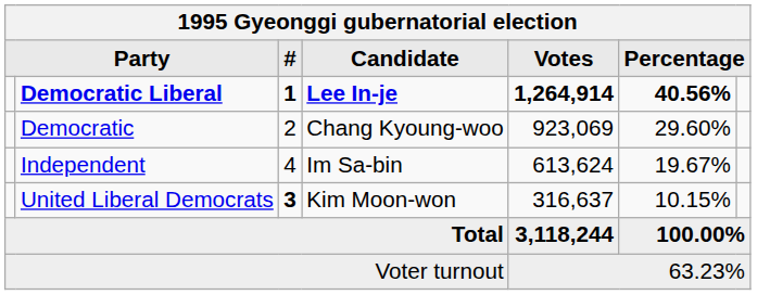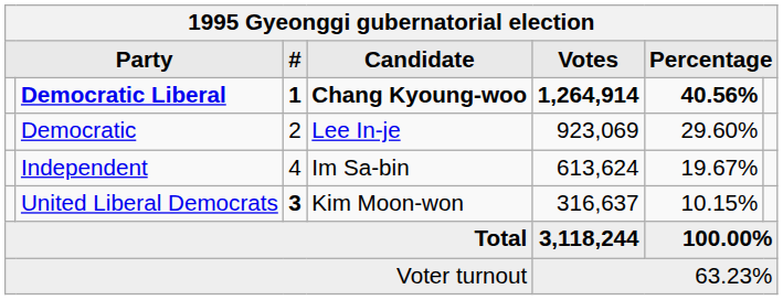Democratic Liberal | Candidate: Lee In-je -> Chang Kyoung-woo
Democratic | Candidate: Chang Kyoung-woo -> Lee In-je
